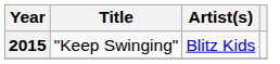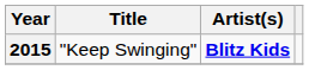2015 | Artist(s): normal -> bold
